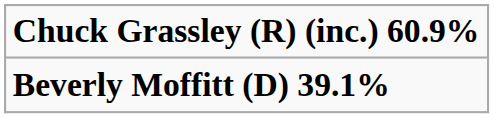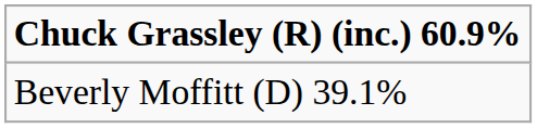row 2 | column 1: bold -> normal
